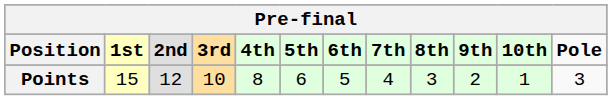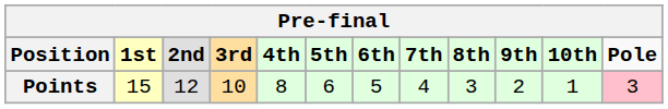Points | Pole: no background -> pink background
